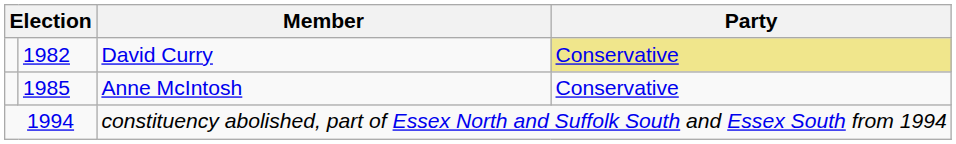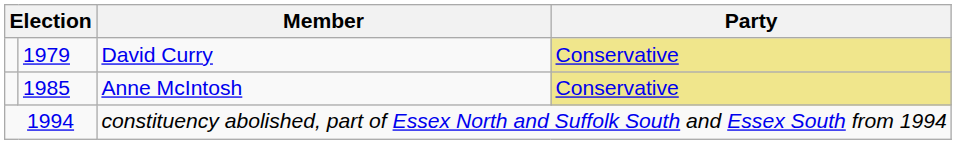David Curry | column 2: 1982 -> 1979
Anne McIntosh | Party: no background -> khaki background
